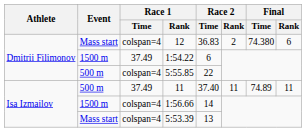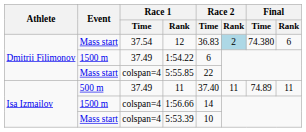12 | Race 1 / Time: colspan=4 -> 37.54
12 | Race 2 / Rank: no background -> lightblue background
5:55.85 | Event: 500 m -> Mass start
5:53.39 | Race 2 / Time: 13 -> 10
